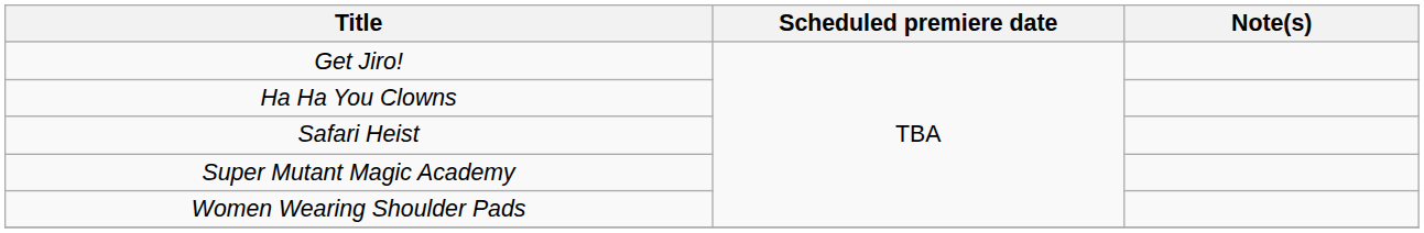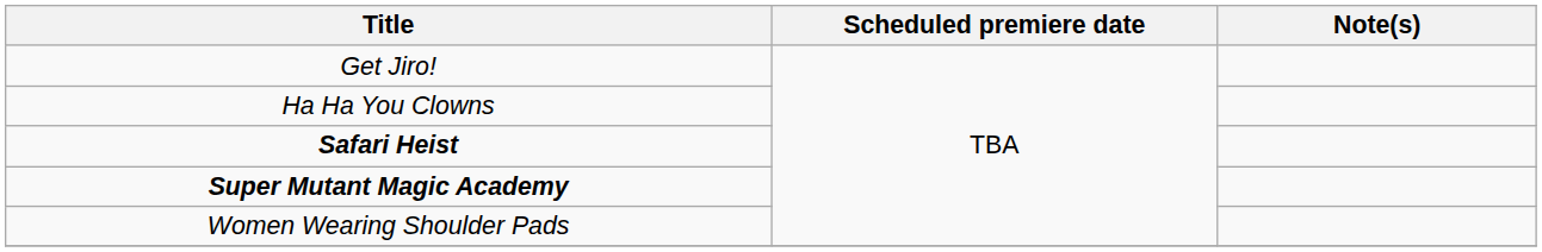Safari Heist | Title: normal -> bold
Super Mutant Magic Academy | Title: normal -> bold
